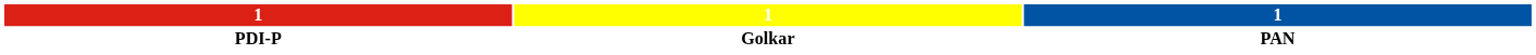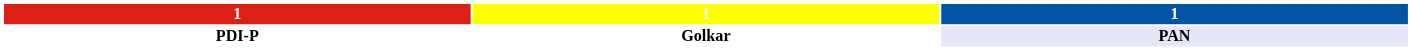PDI-P | column 3: no background -> lavender background
